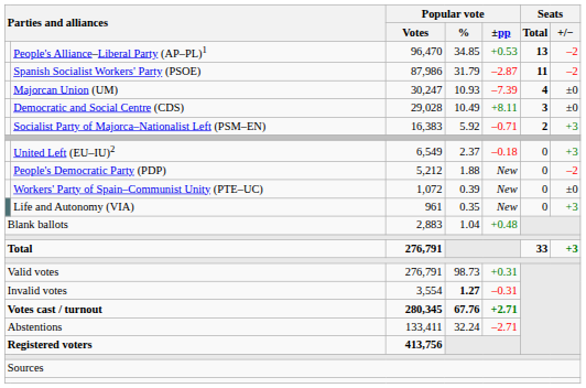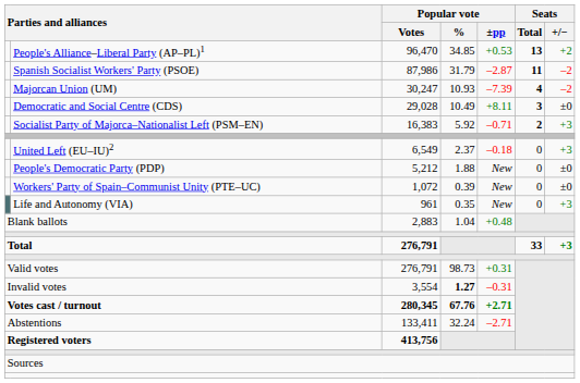People's Alliance–Liberal Party (AP–PL)1 | Seats / +/−: –2 -> +2
Majorcan Union (UM) | Seats / +/−: ±0 -> –2
People's Democratic Party (PDP) | Seats / +/−: –2 -> ±0
